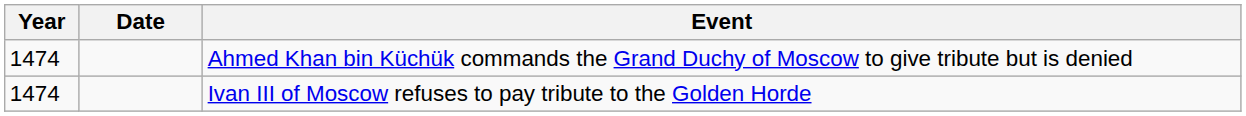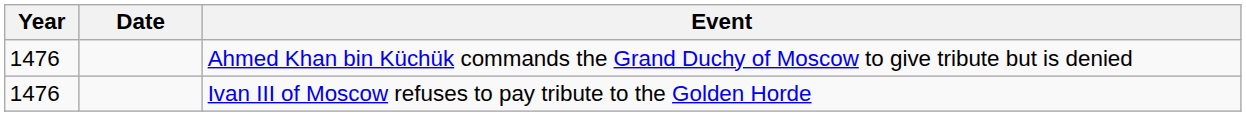row 2 | Year: 1474 -> 1476
row 3 | Year: 1474 -> 1476
